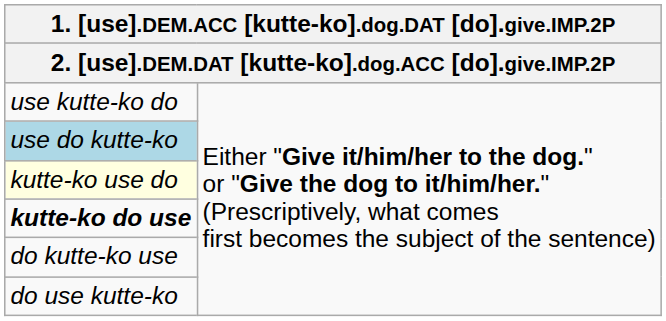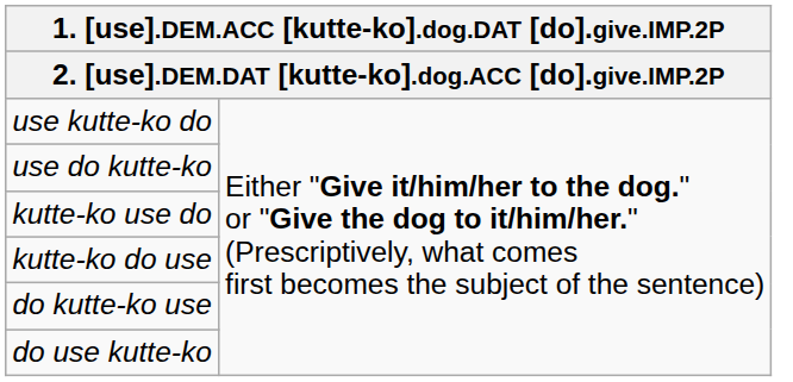use do kutte-ko | column 1: lightblue background -> no background
kutte-ko use do | column 1: lightyellow background -> no background
kutte-ko do use | column 1: bold -> normal
